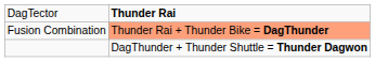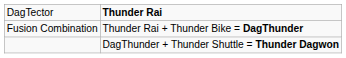Fusion Combination | column 2: lightsalmon background -> no background
